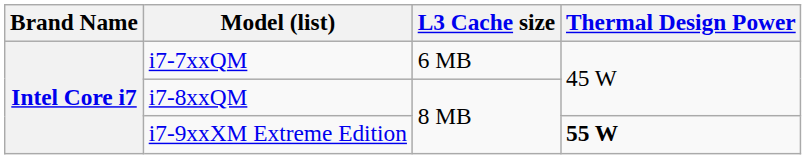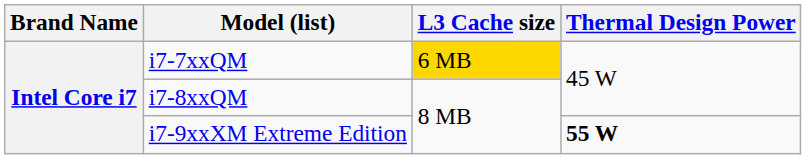i7-7xxQM | L3 Cache size: no background -> gold background
